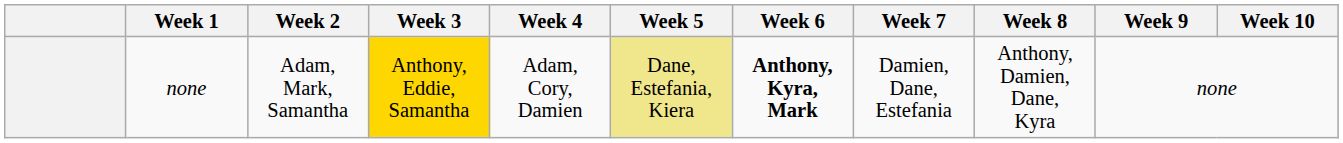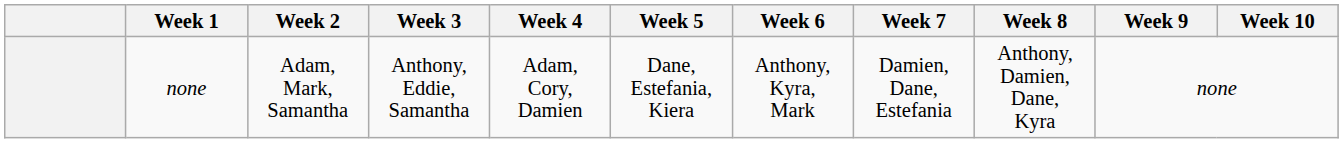row 2 | Week 3: gold background -> no background
row 2 | Week 5: khaki background -> no background
row 2 | Week 6: bold -> normal
